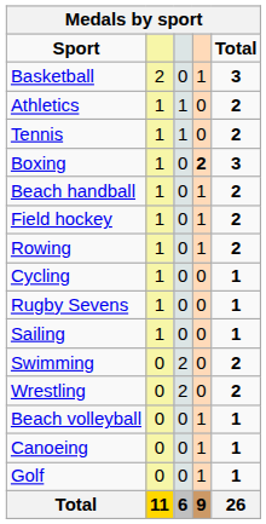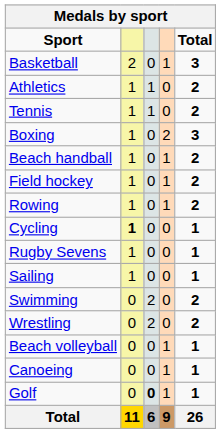Boxing | column 4: bold -> normal
Cycling | column 2: normal -> bold
Golf | column 3: normal -> bold
